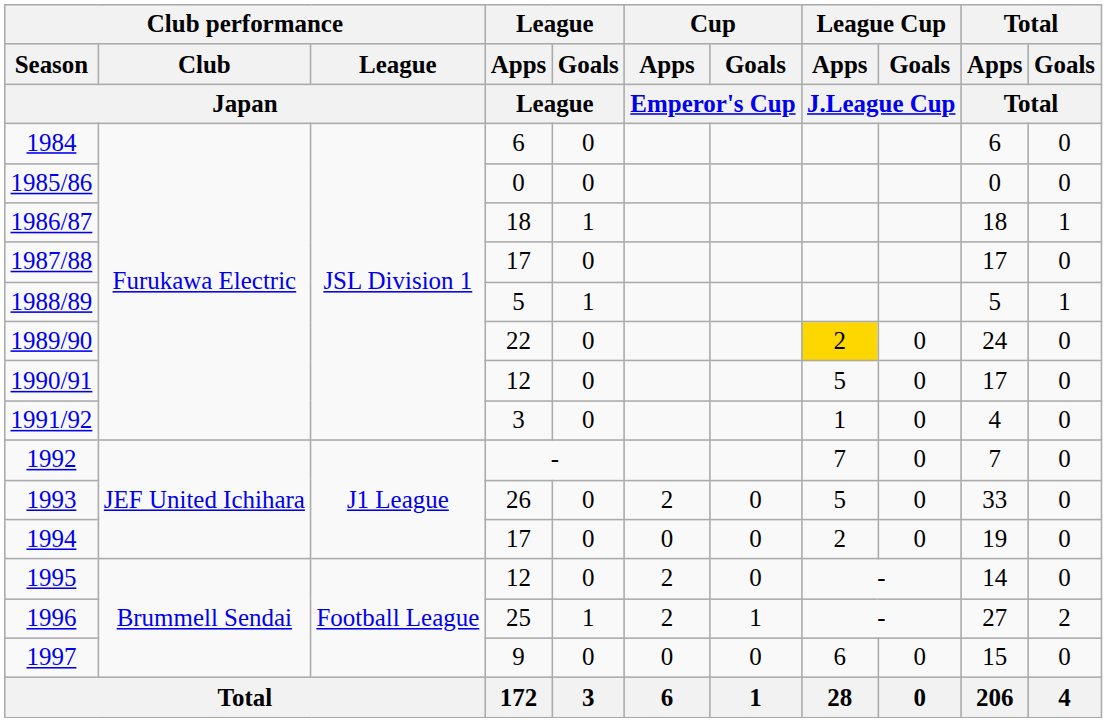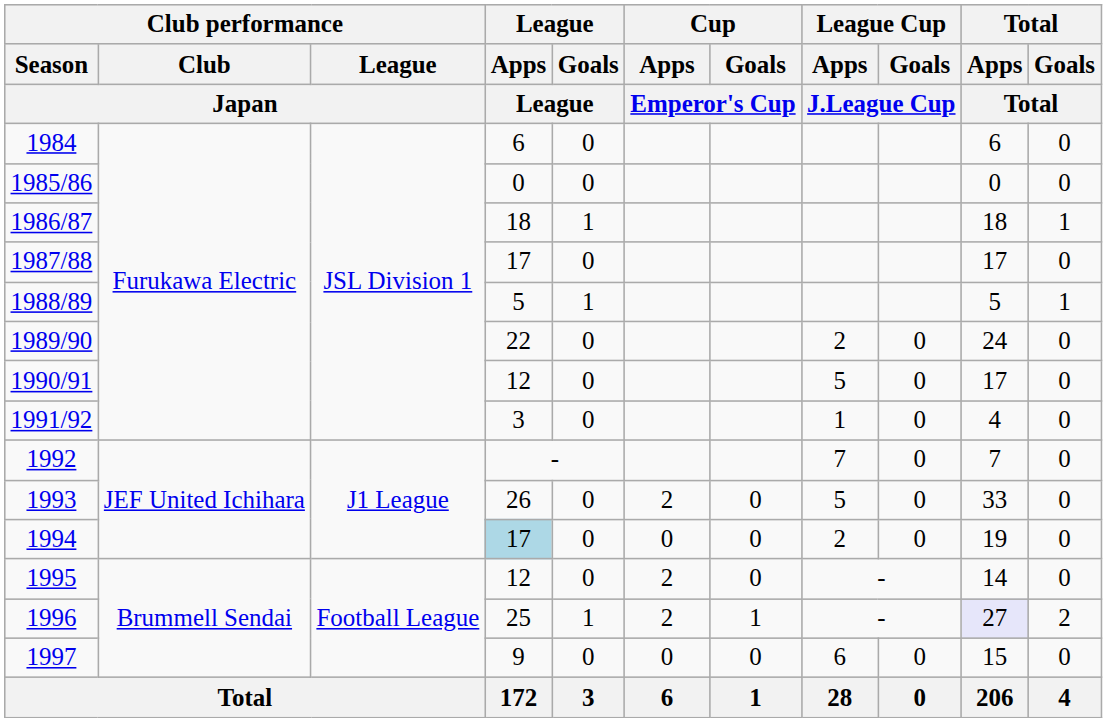1989/90 | League Cup / Apps / J.League Cup: gold background -> no background
1994 | League / Apps / League: no background -> lightblue background
1996 | Total / Apps / Total: no background -> lavender background
